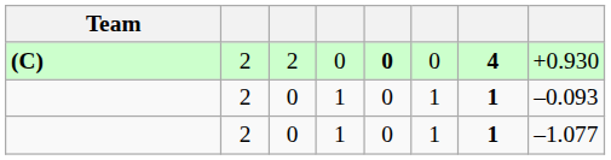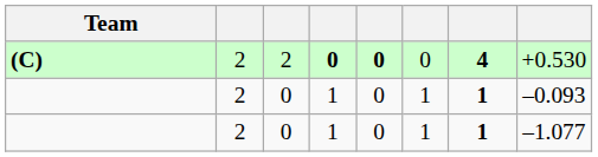(C) | column 4: normal -> bold
(C) | column 8: +0.930 -> +0.530
